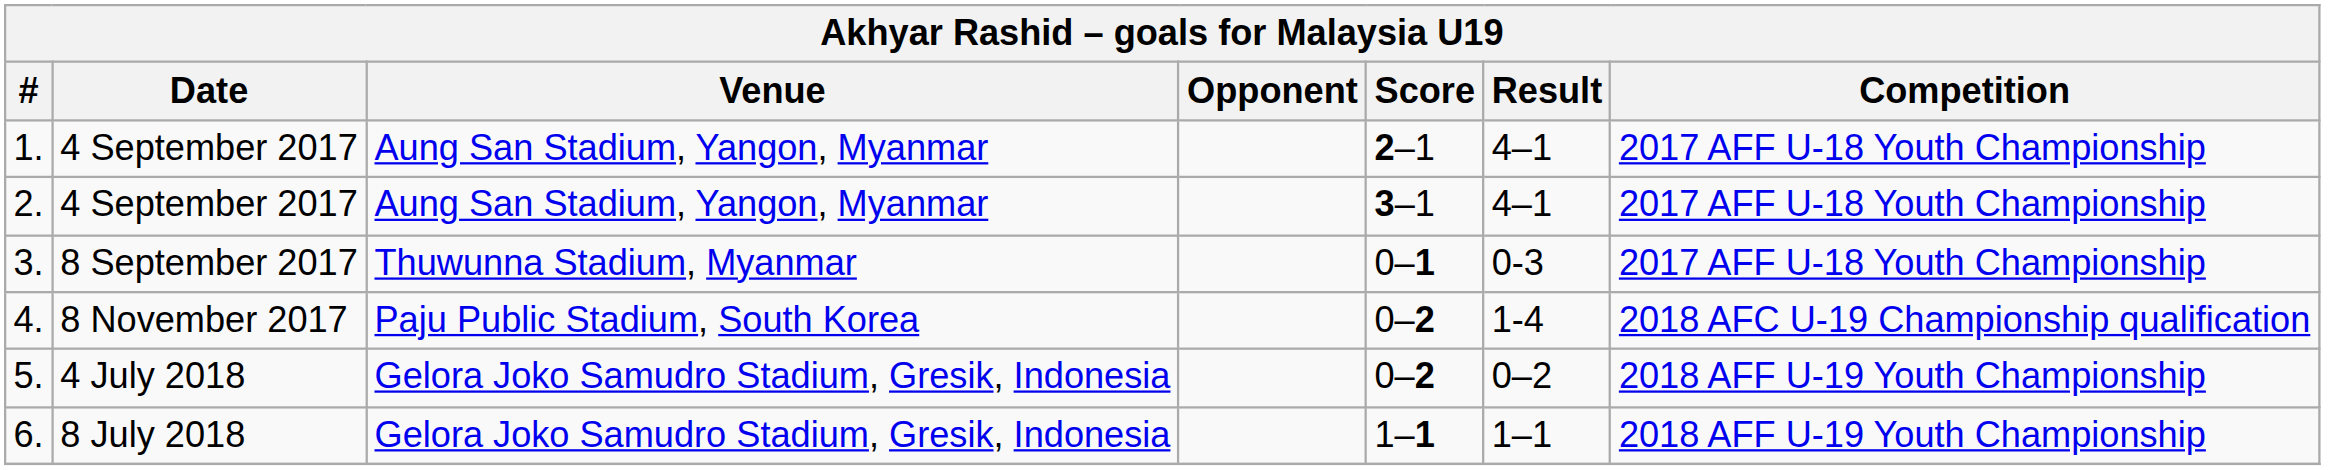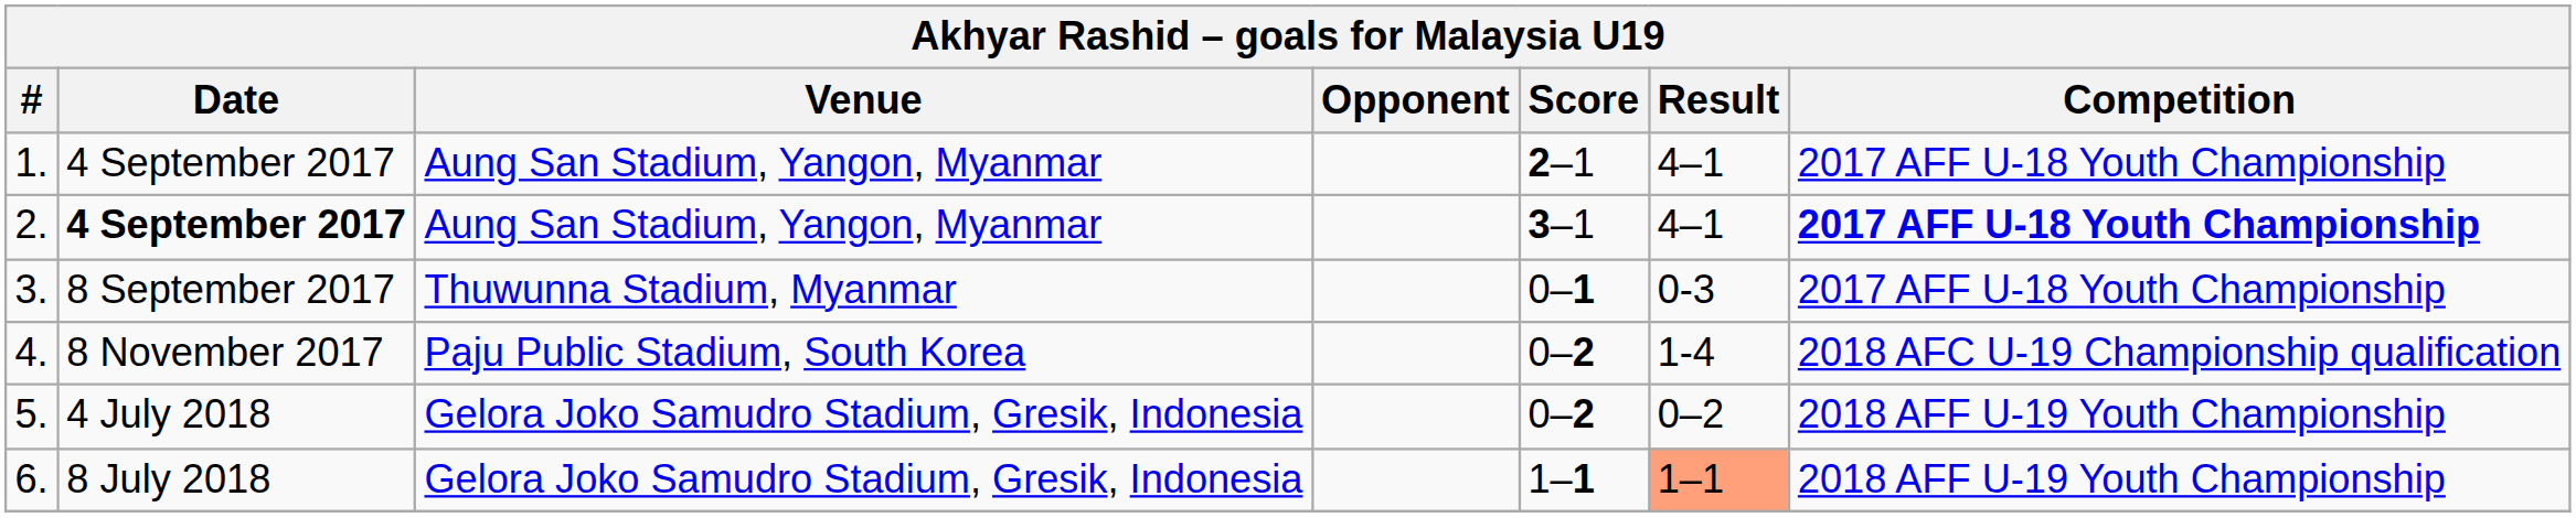2. | Date: normal -> bold
2. | Competition: normal -> bold
6. | Result: no background -> lightsalmon background
